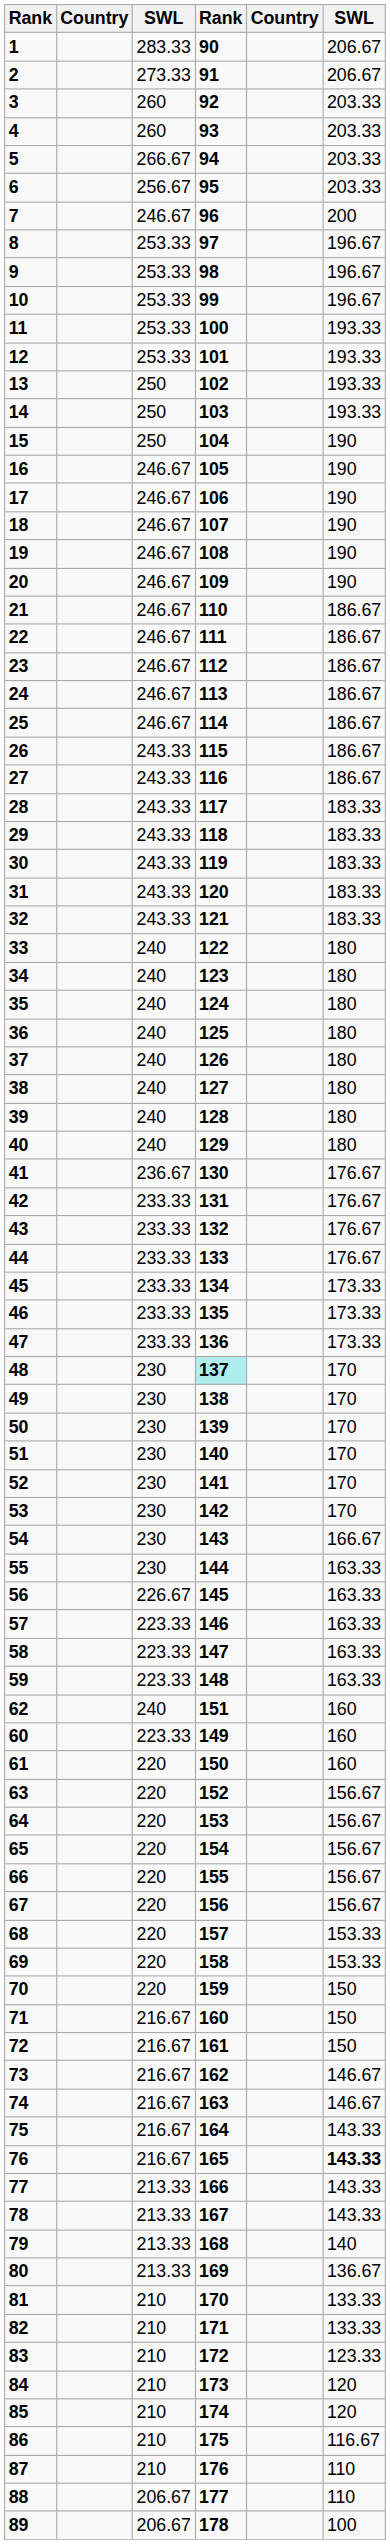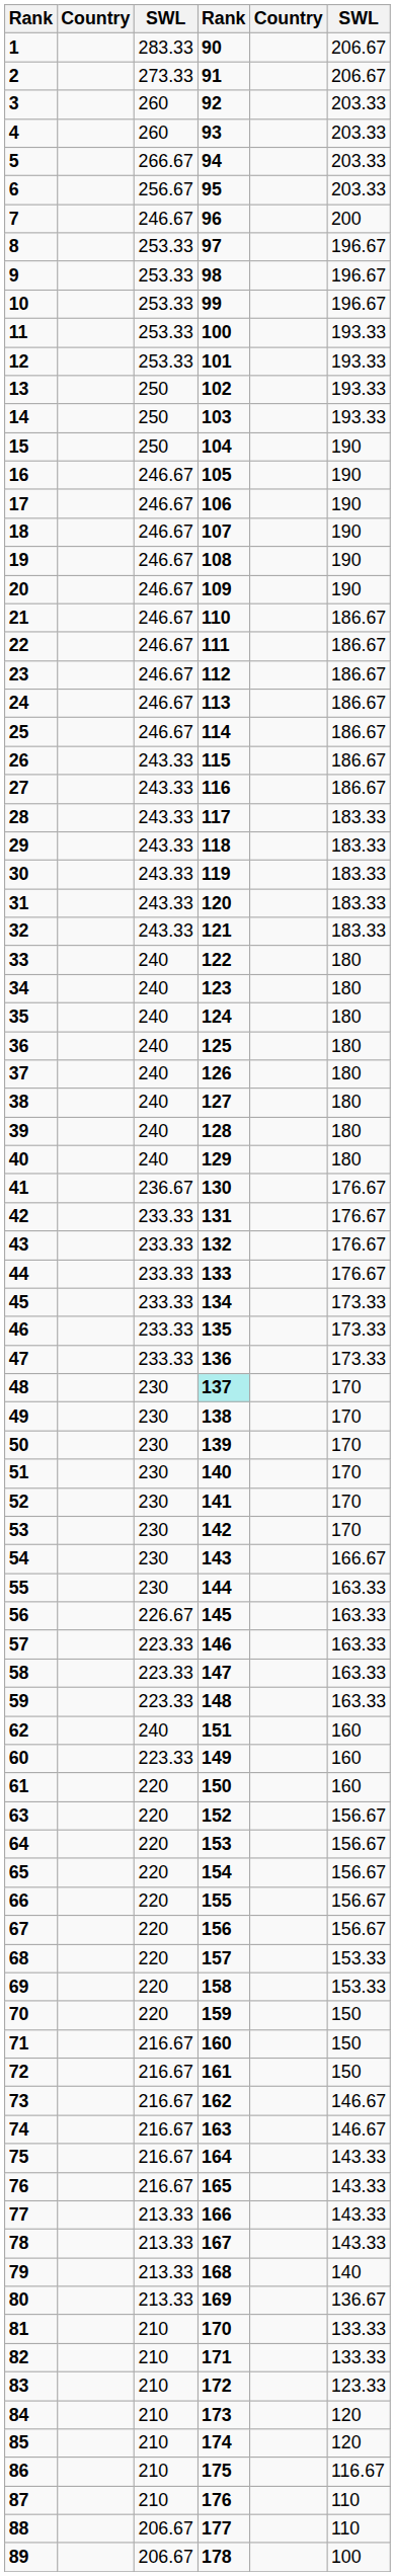76 | column 6: bold -> normal
